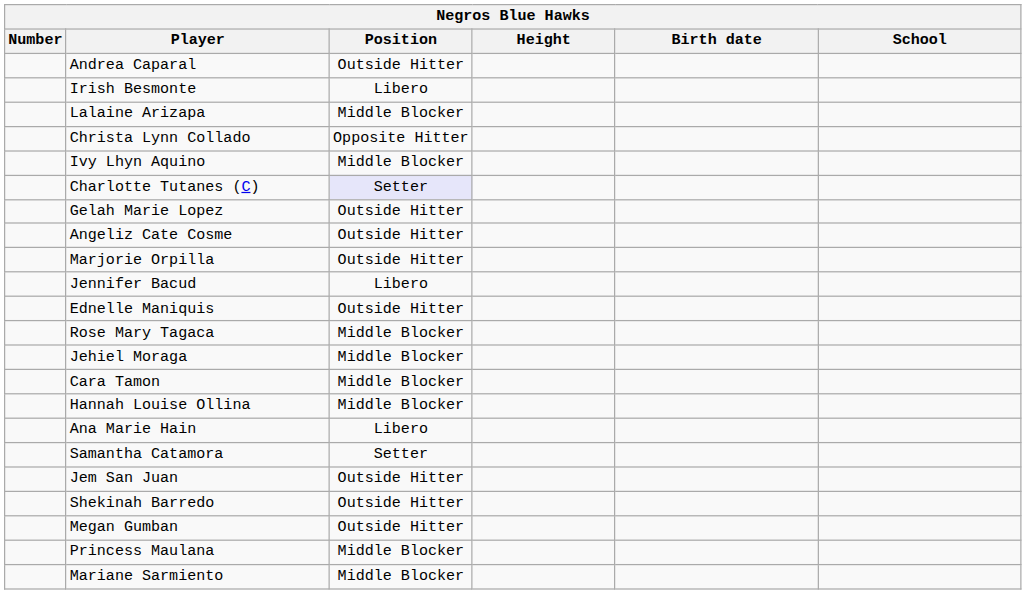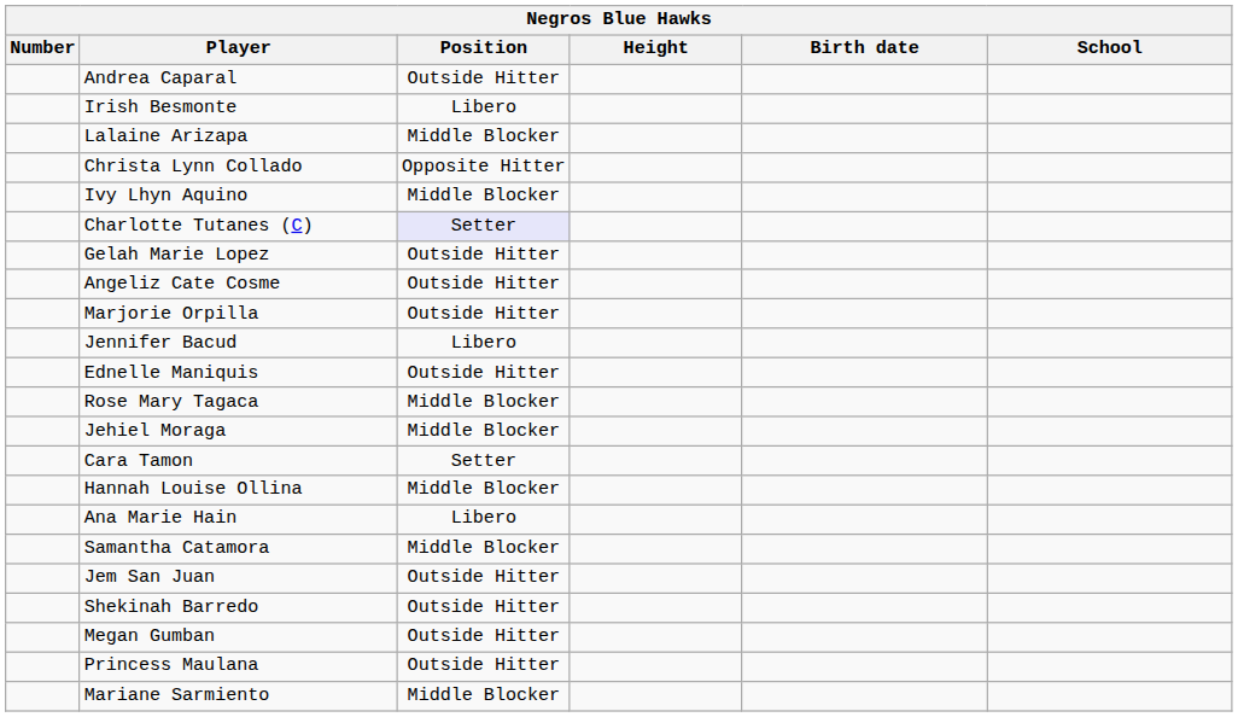Cara Tamon | Position: Middle Blocker -> Setter
Samantha Catamora | Position: Setter -> Middle Blocker
Princess Maulana | Position: Middle Blocker -> Outside Hitter
